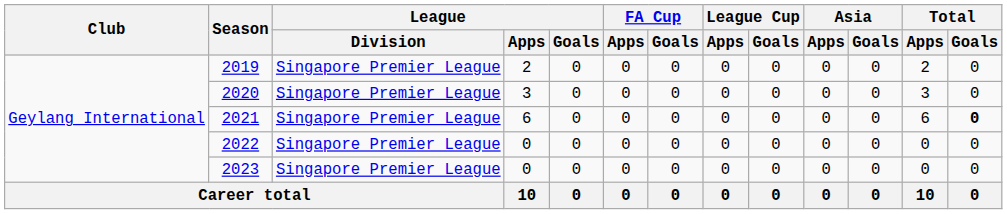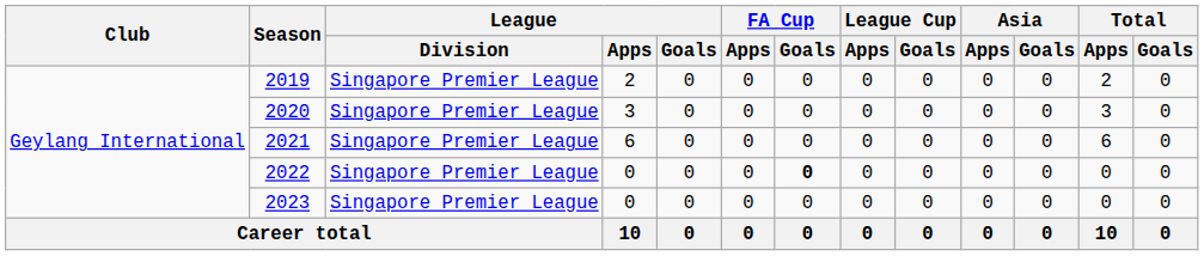2021 | Total / Goals: bold -> normal
2022 | FA Cup / Goals: normal -> bold
